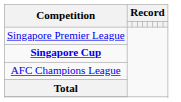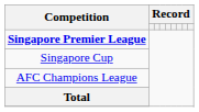Singapore Premier League | Competition: normal -> bold
Singapore Cup | Competition: bold -> normal
